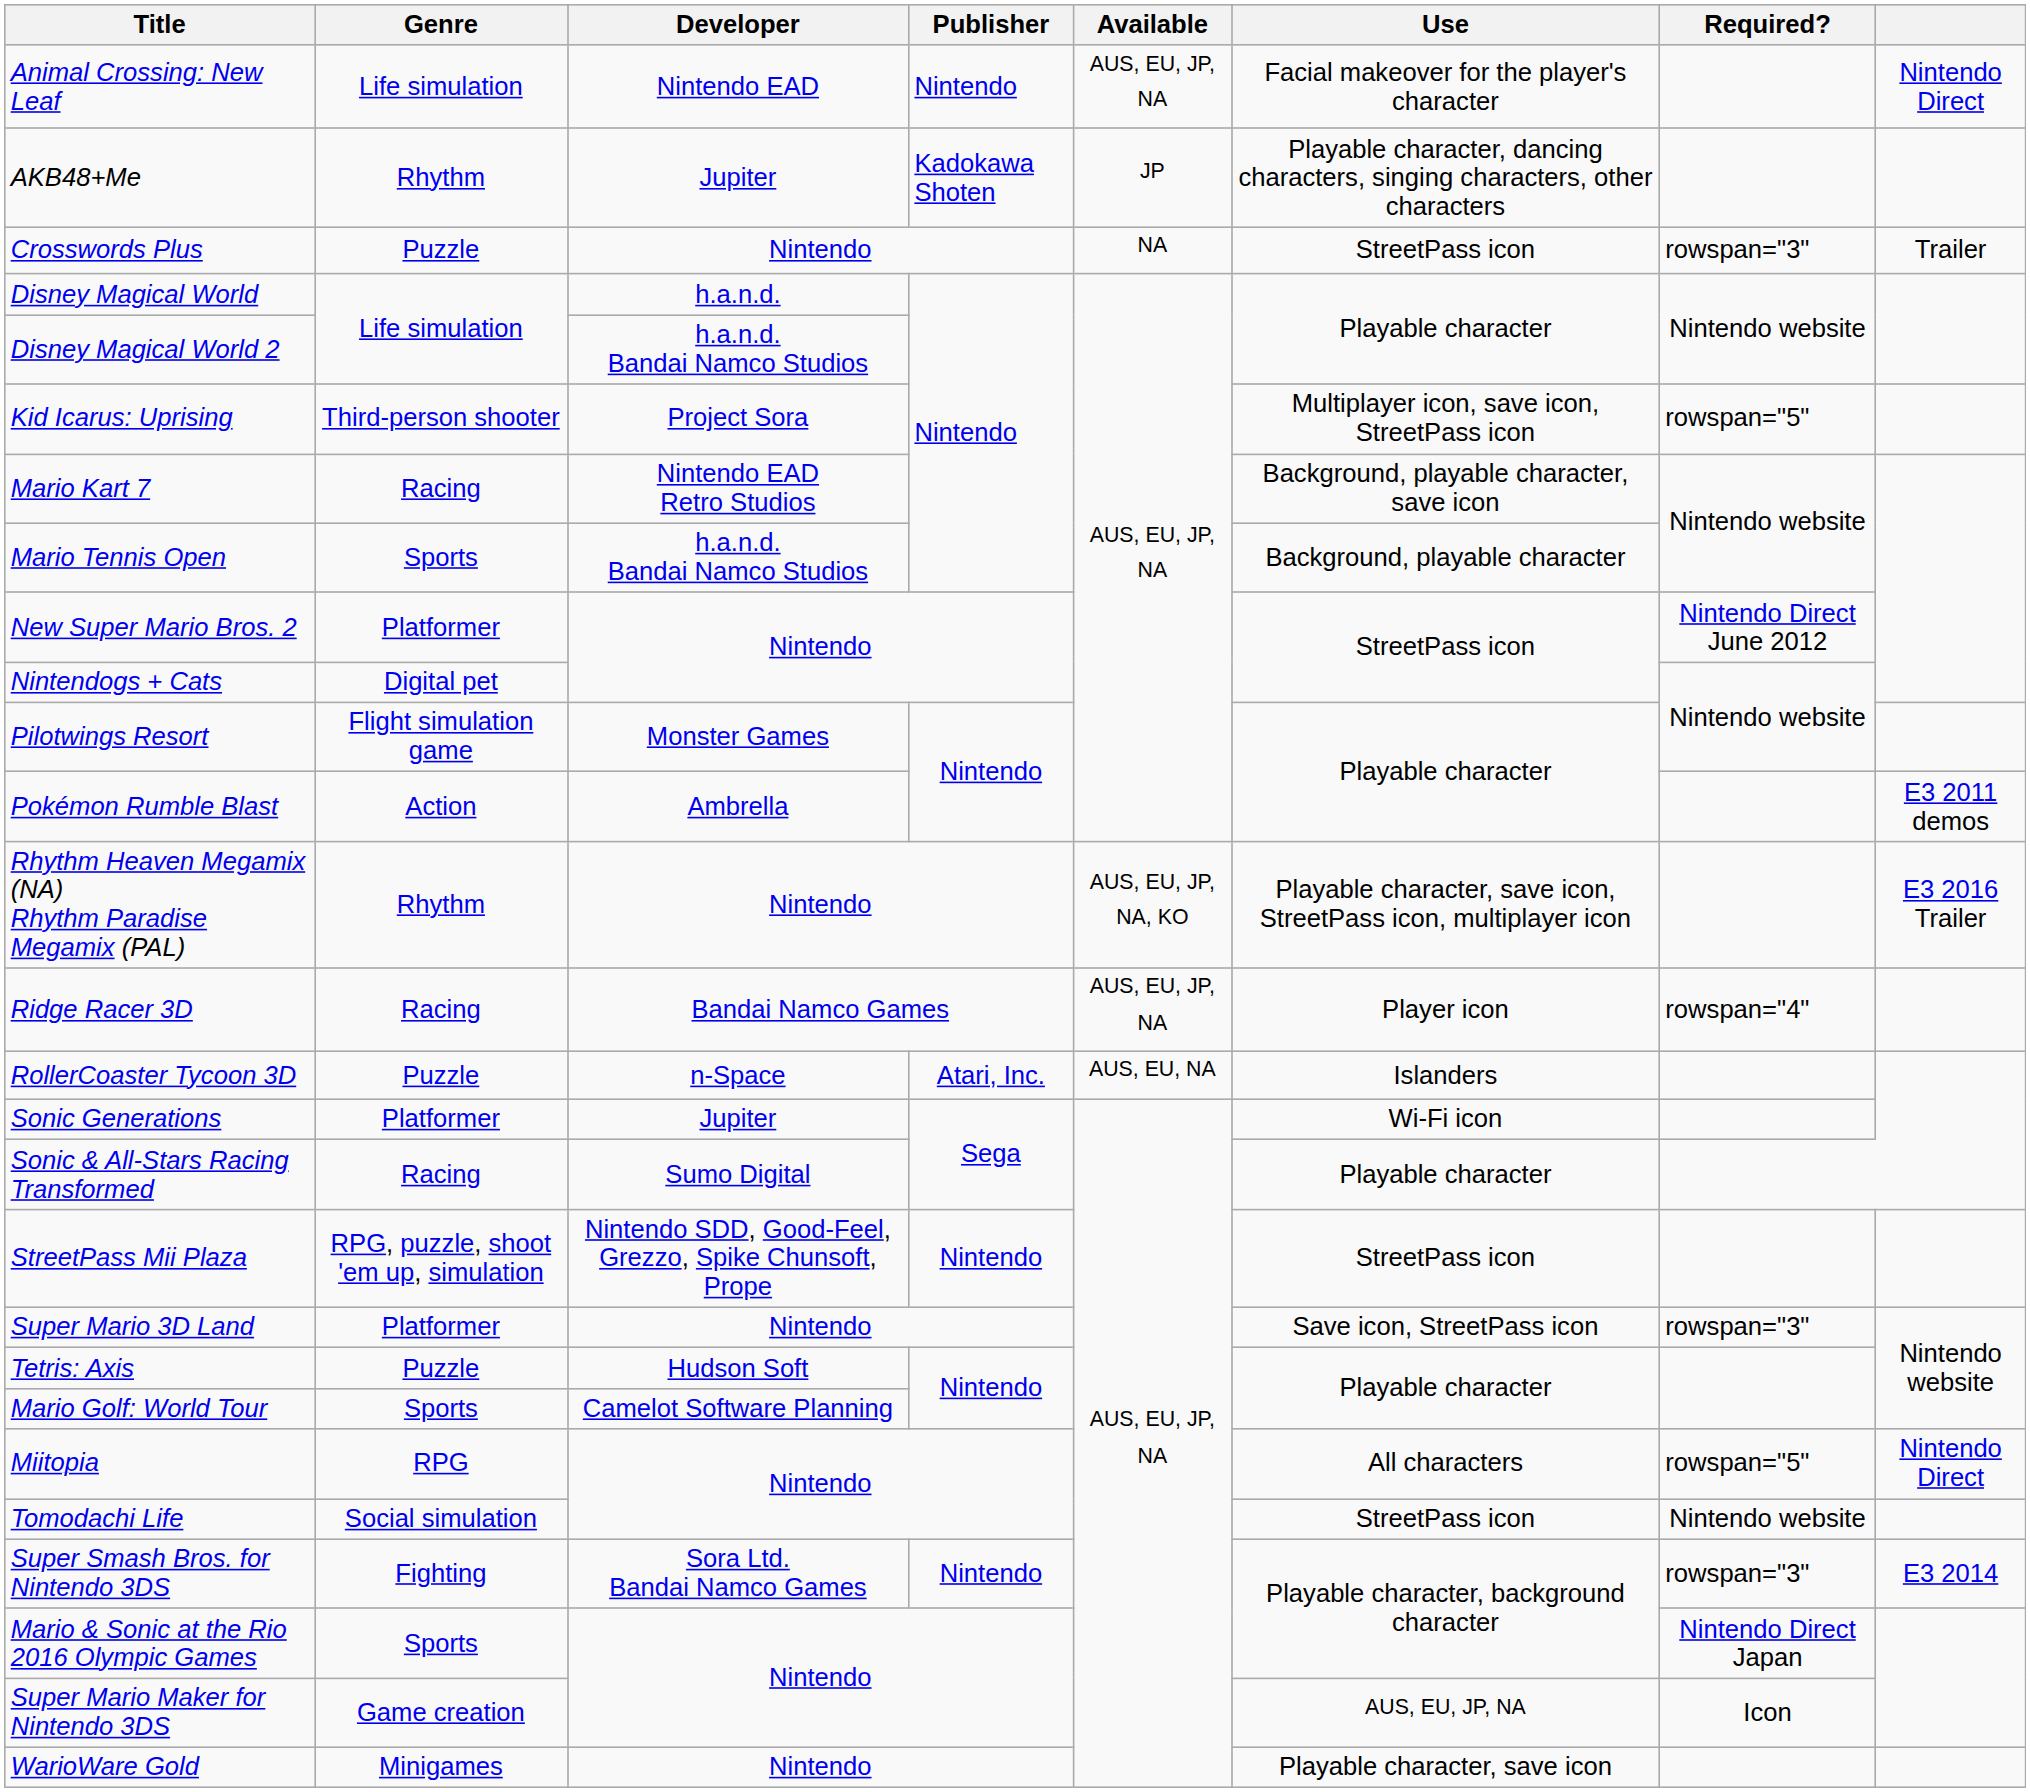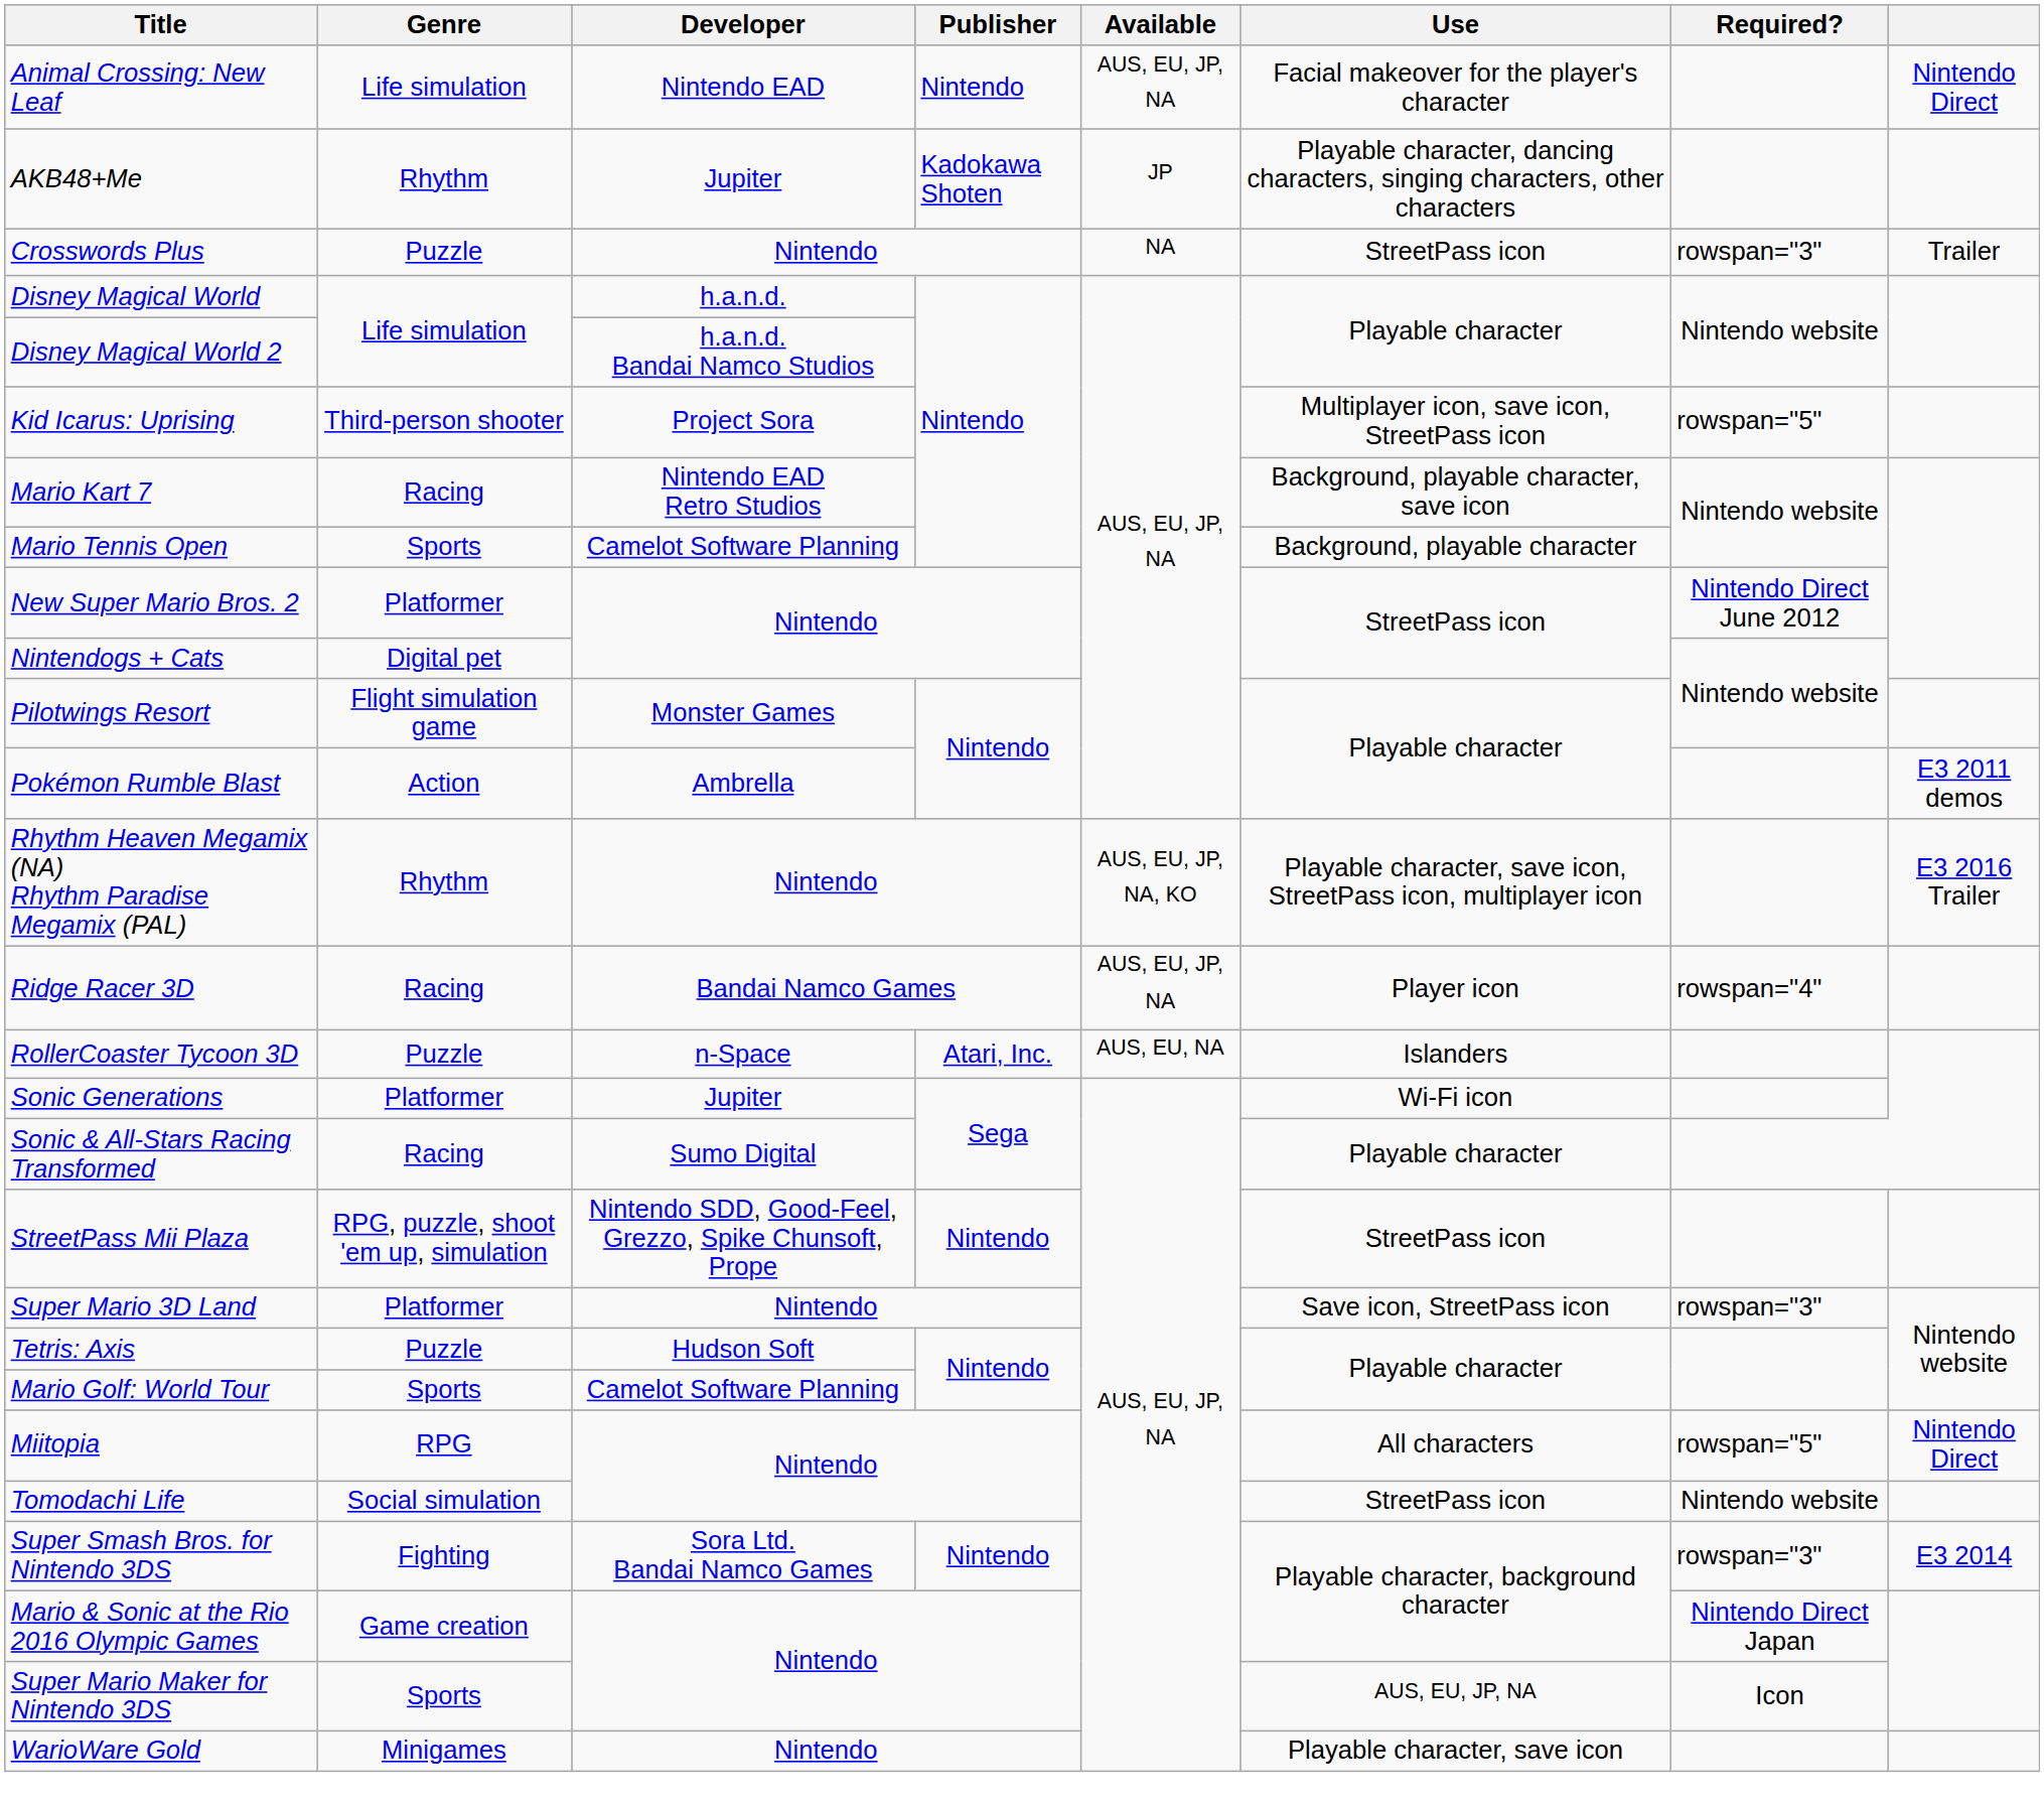Mario Tennis Open | Developer: h.a.n.d. Bandai Namco Studios -> Camelot Software Planning
Mario & Sonic at the Rio 2016 Olympic Games | Genre: Sports -> Game creation
Super Mario Maker for Nintendo 3DS | Genre: Game creation -> Sports
